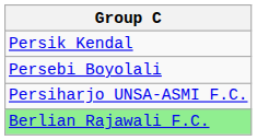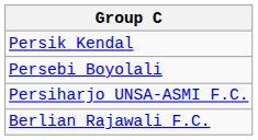row 5 | column 1: lightgreen background -> no background
